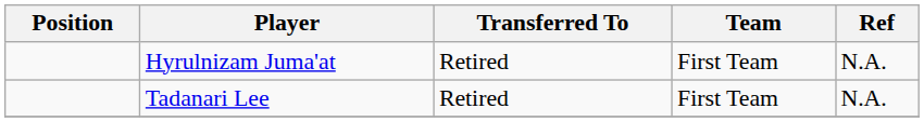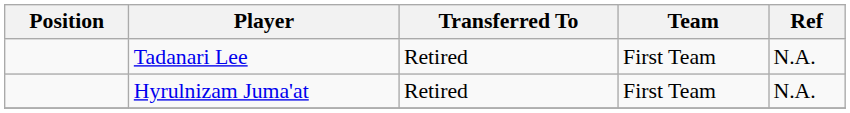rows swapped: Hyrulnizam Juma'at <-> Tadanari Lee
